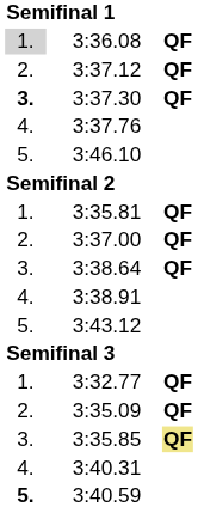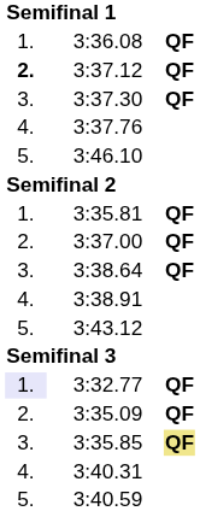3:36.08 | column 1: lightgrey background -> no background
3:37.12 | column 1: normal -> bold
3:37.30 | column 1: bold -> normal
3:32.77 | column 1: no background -> lavender background
3:40.59 | column 1: bold -> normal
